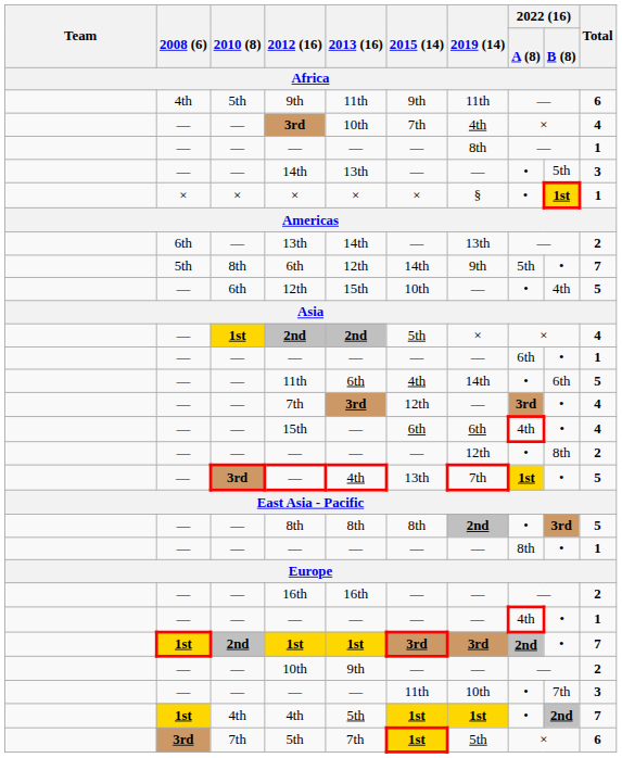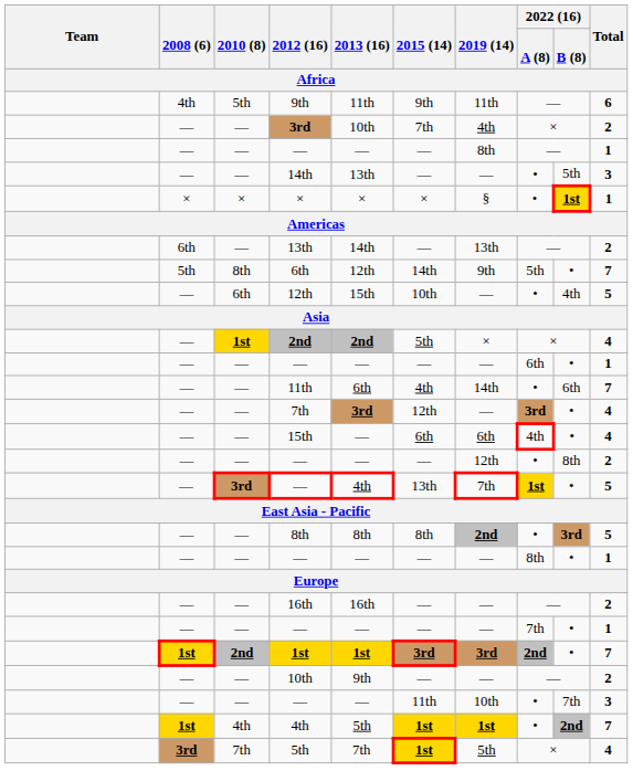row 5 | Total: 4 -> 2
row 16 | Total: 5 -> 7
row 26 | 2022 (16) / A (8): 4th -> 7th
row 31 | Total: 6 -> 4
